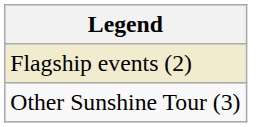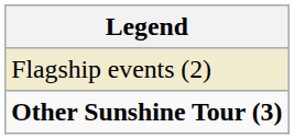row 3 | column 1: normal -> bold
